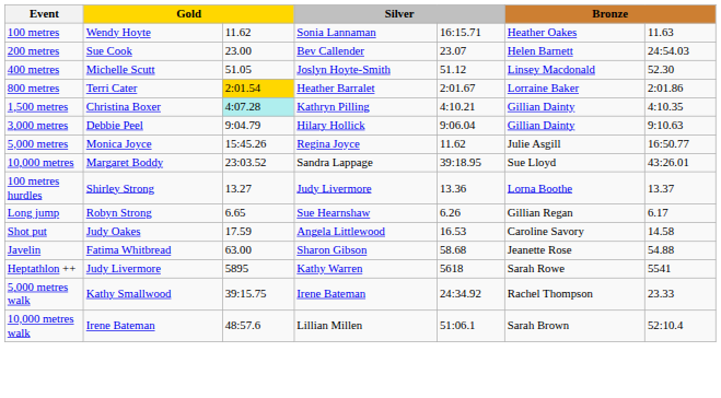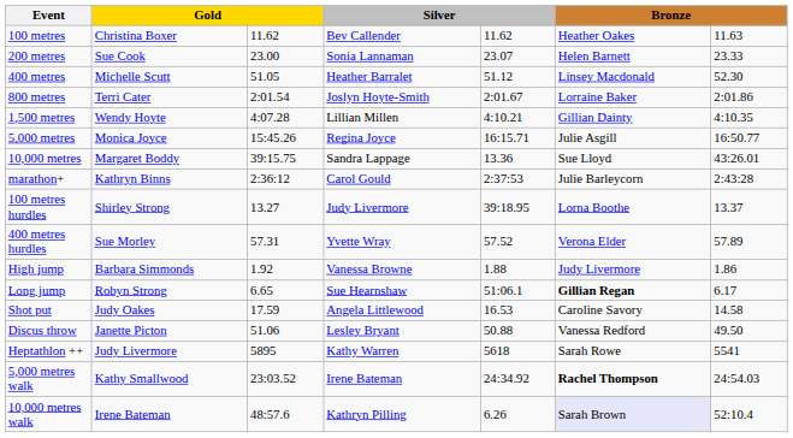100 metres | column 2: Wendy Hoyte -> Christina Boxer
100 metres | column 4: Sonia Lannaman -> Bev Callender
100 metres | column 5: 16:15.71 -> 11.62
200 metres | column 4: Bev Callender -> Sonia Lannaman
200 metres | column 7: 24:54.03 -> 23.33
400 metres | column 4: Joslyn Hoyte-Smith -> Heather Barralet
800 metres | column 3: gold background -> no background
800 metres | column 4: Heather Barralet -> Joslyn Hoyte-Smith
1,500 metres | column 2: Christina Boxer -> Wendy Hoyte
1,500 metres | column 3: paleturquoise background -> no background
1,500 metres | column 4: Kathryn Pilling -> Lillian Millen
- row: 3,000 metres | Debbie Peel | 9:04.79 | Hilary Hollick | 9:06.04 | Gillian Dainty | 9:10.63
5,000 metres | column 5: 11.62 -> 16:15.71
10,000 metres | column 3: 23:03.52 -> 39:15.75
10,000 metres | column 5: 39:18.95 -> 13.36
+ row: marathon+ | Kathryn Binns | 2:36:12 | Carol Gould | 2:37:53 | Julie Barleycorn | 2:43:28
100 metres hurdles | column 5: 13.36 -> 39:18.95
+ row: 400 metres hurdles | Sue Morley | 57.31 | Yvette Wray | 57.52 | Verona Elder | 57.89
+ row: High jump | Barbara Simmonds | 1.92 | Vanessa Browne | 1.88 | Judy Livermore | 1.86
Long jump | column 5: 6.26 -> 51:06.1
Long jump | column 6: normal -> bold
+ row: Discus throw | Janette Picton | 51.06 | Lesley Bryant | 50.88 | Vanessa Redford | 49.50
- row: Javelin | Fatima Whitbread | 63.00 | Sharon Gibson | 58.68 | Jeanette Rose | 54.88
5,000 metres walk | column 3: 39:15.75 -> 23:03.52
5,000 metres walk | column 6: normal -> bold
5,000 metres walk | column 7: 23.33 -> 24:54.03
10,000 metres walk | column 4: Lillian Millen -> Kathryn Pilling
10,000 metres walk | column 5: 51:06.1 -> 6.26
10,000 metres walk | column 6: no background -> lavender background
